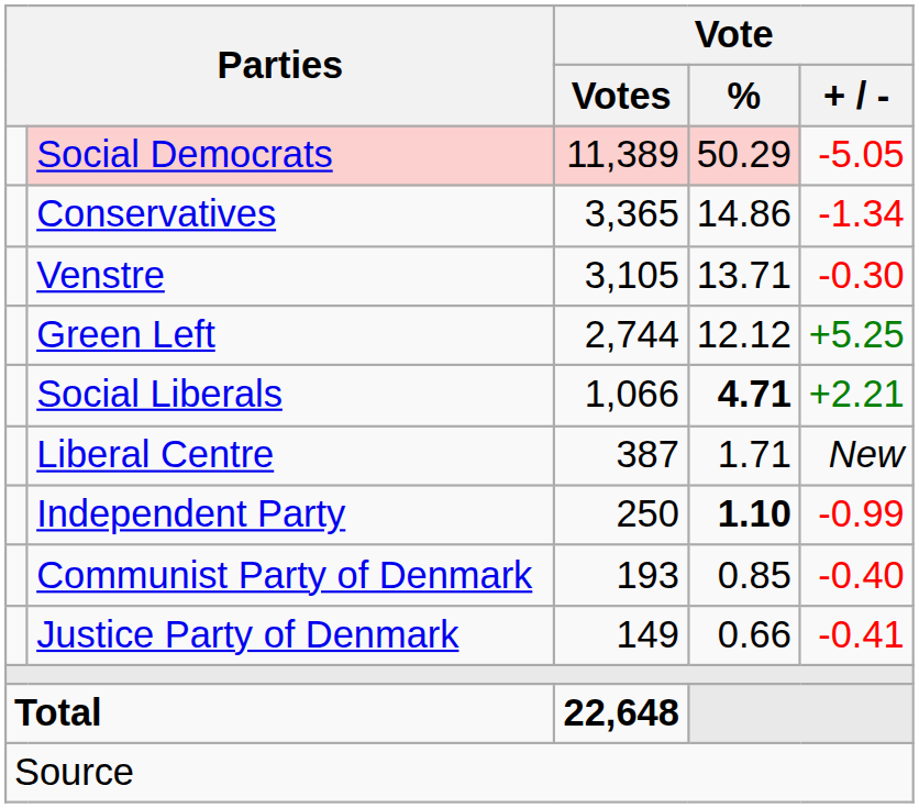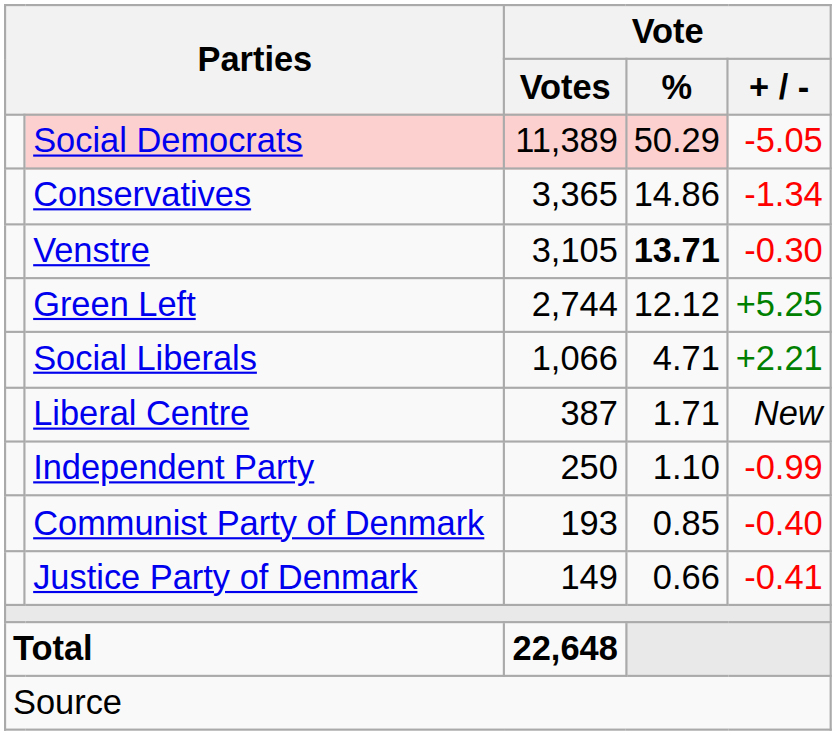Venstre | Vote / %: normal -> bold
Social Liberals | Vote / %: bold -> normal
Independent Party | Vote / %: bold -> normal
